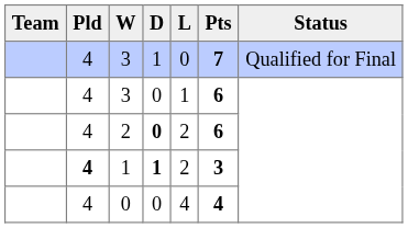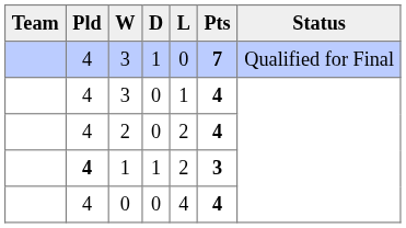row 3 | Pts: 6 -> 4
row 4 | D: bold -> normal
row 4 | Pts: 6 -> 4
row 5 | D: bold -> normal
